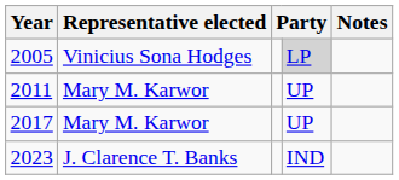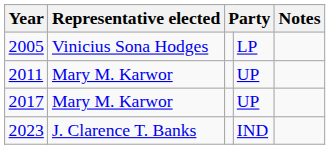2005 | column 4: lightgrey background -> no background
